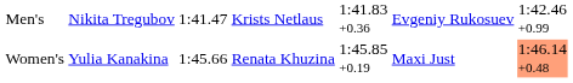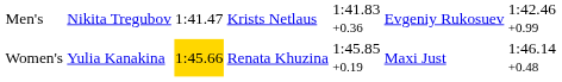Women's | column 3: no background -> gold background
Women's | column 7: lightsalmon background -> no background
